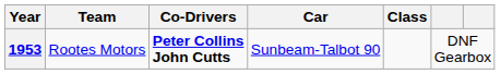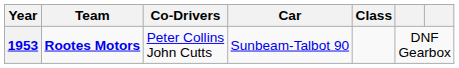1953 | Team: normal -> bold
1953 | Co-Drivers: bold -> normal
